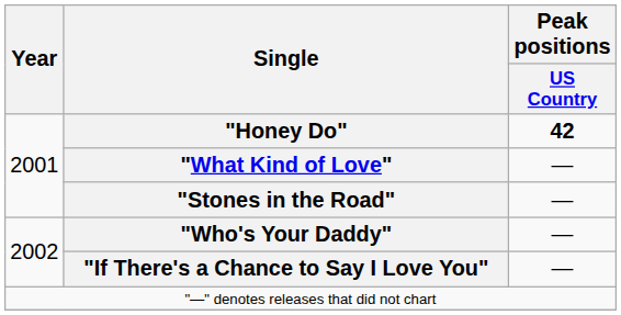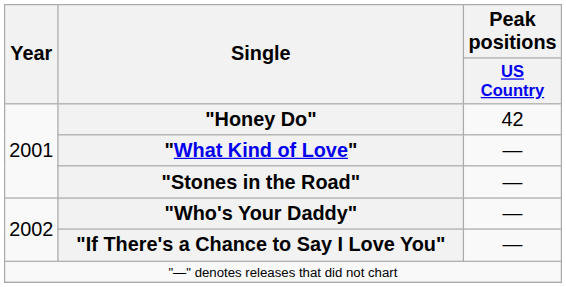"Honey Do" | Peak positions / US Country: bold -> normal
